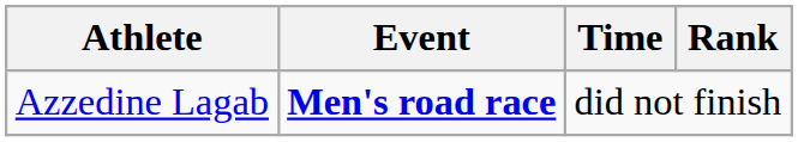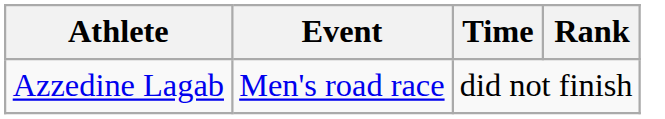Azzedine Lagab | Event: bold -> normal
